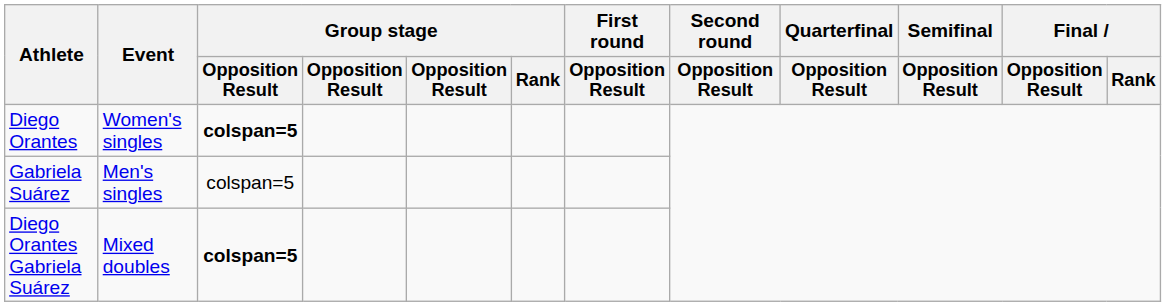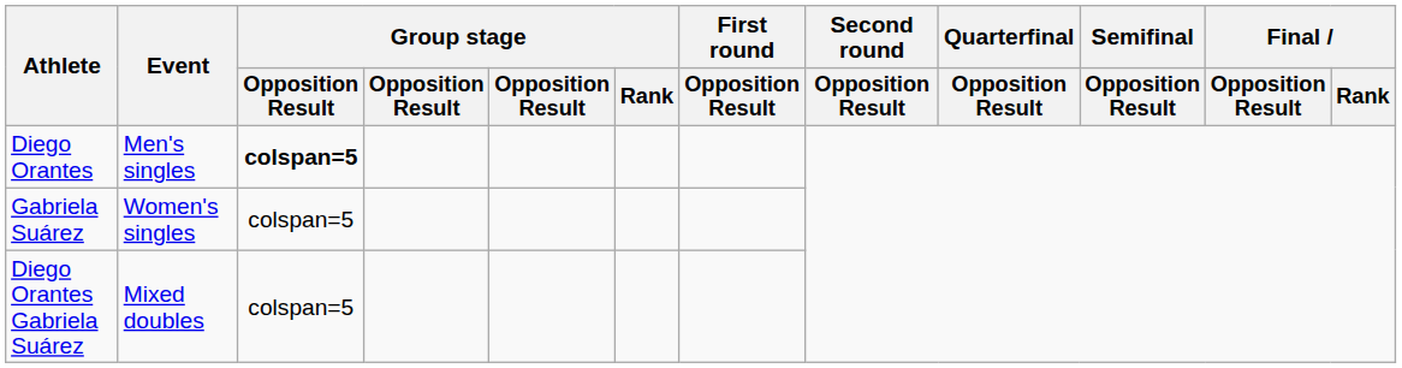Diego Orantes | Event: Women's singles -> Men's singles
Gabriela Suárez | Event: Men's singles -> Women's singles
Diego Orantes Gabriela Suárez | column 3: bold -> normal
